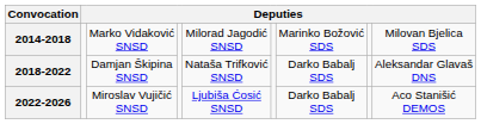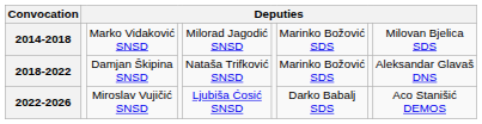2018-2022 | column 7: Darko Babalj SDS -> Marinko Božović SDS
